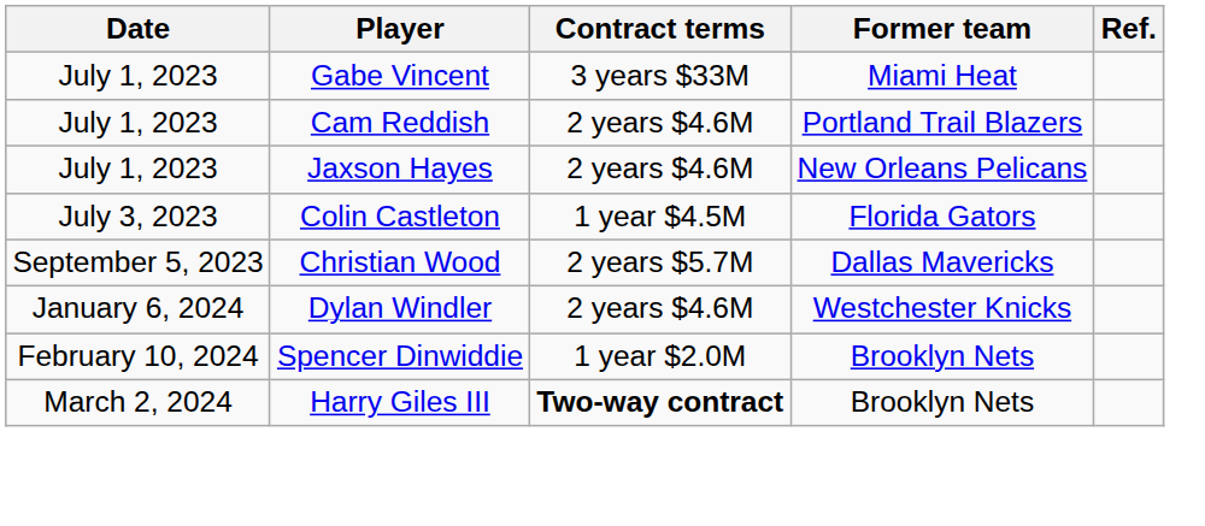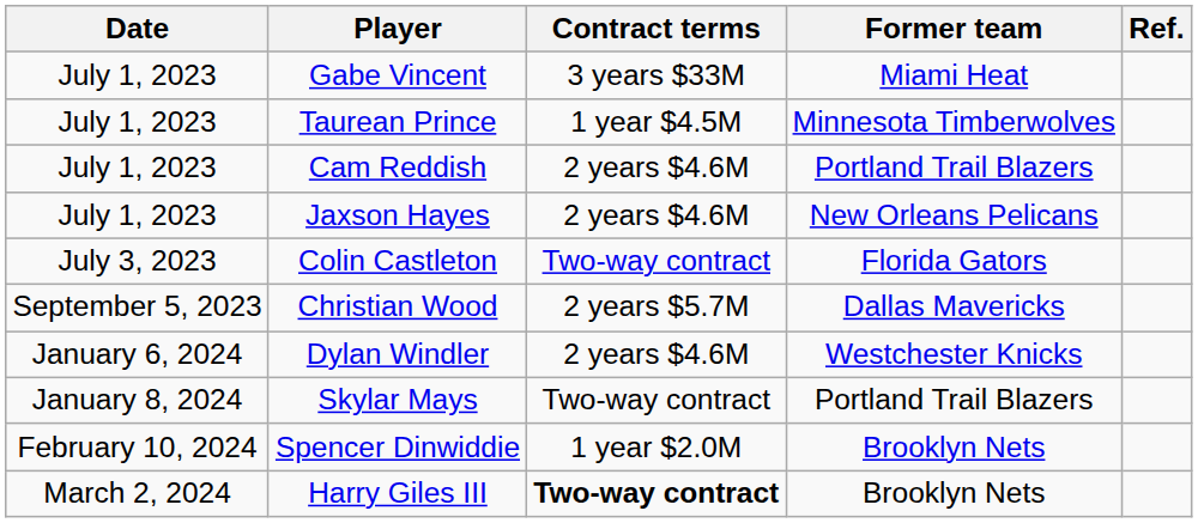+ row: July 1, 2023 | Taurean Prince | 1 year $4.5M | Minnesota Timberwolves
Colin Castleton | Contract terms: 1 year $4.5M -> Two-way contract
+ row: January 8, 2024 | Skylar Mays | Two-way contract | Portland Trail Blazers
